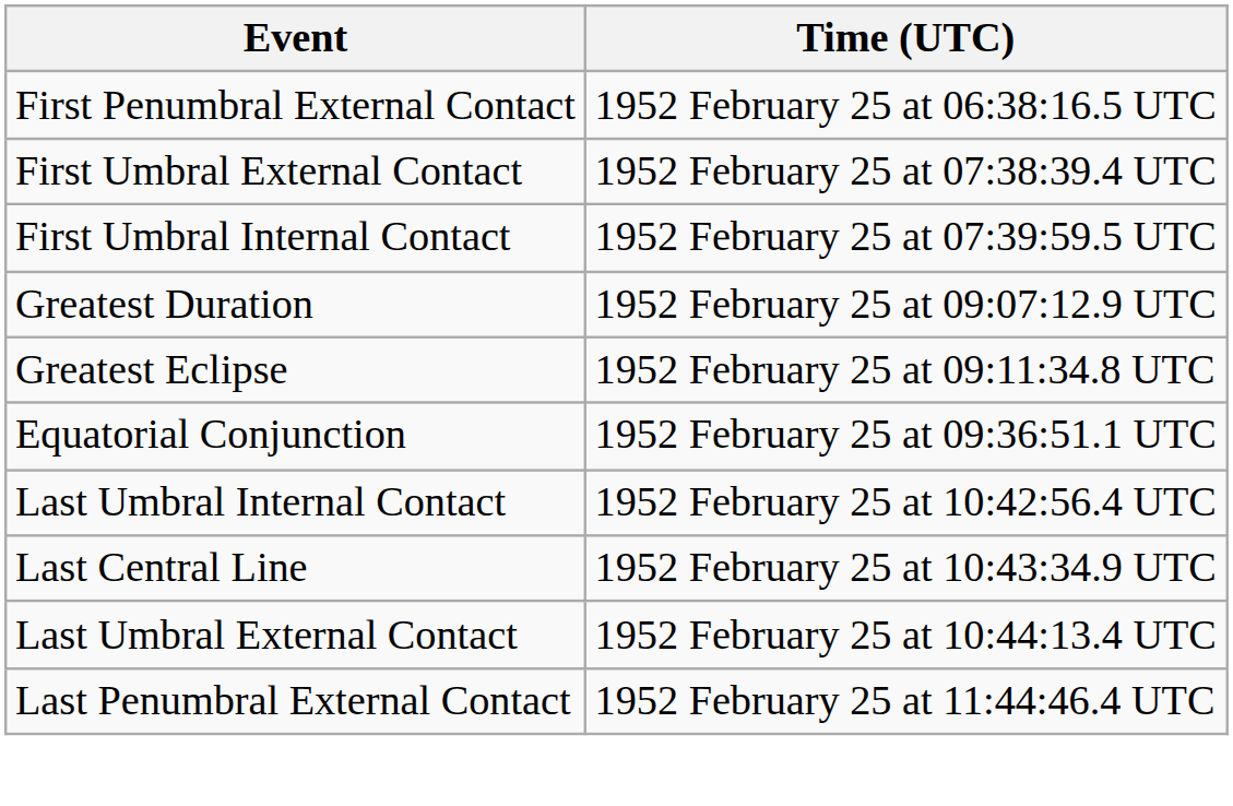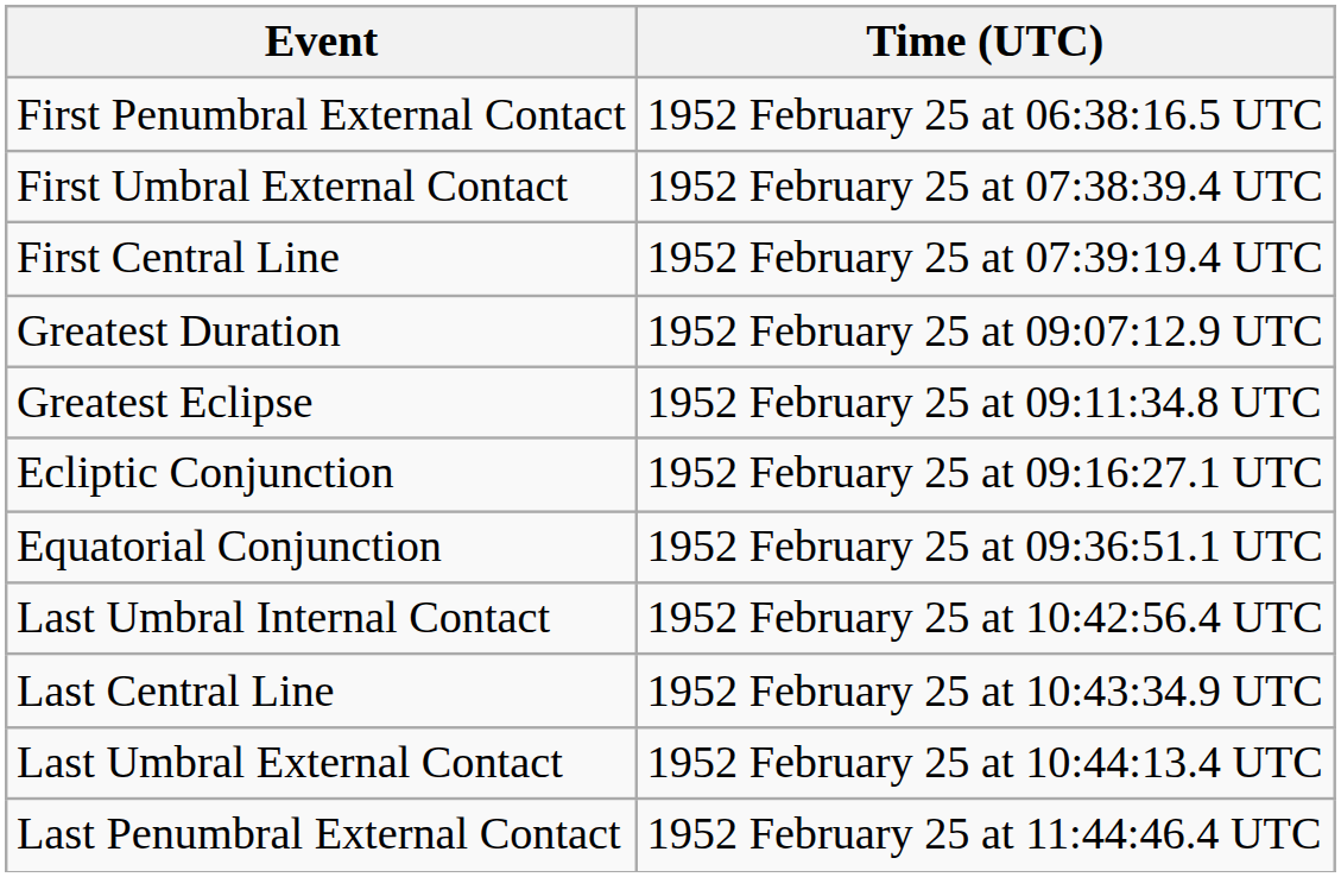+ row: First Central Line | 1952 February 25 at 07:39:19.4 UTC
- row: First Umbral Internal Contact | 1952 February 25 at 07:39:59.5 UTC
+ row: Ecliptic Conjunction | 1952 February 25 at 09:16:27.1 UTC
